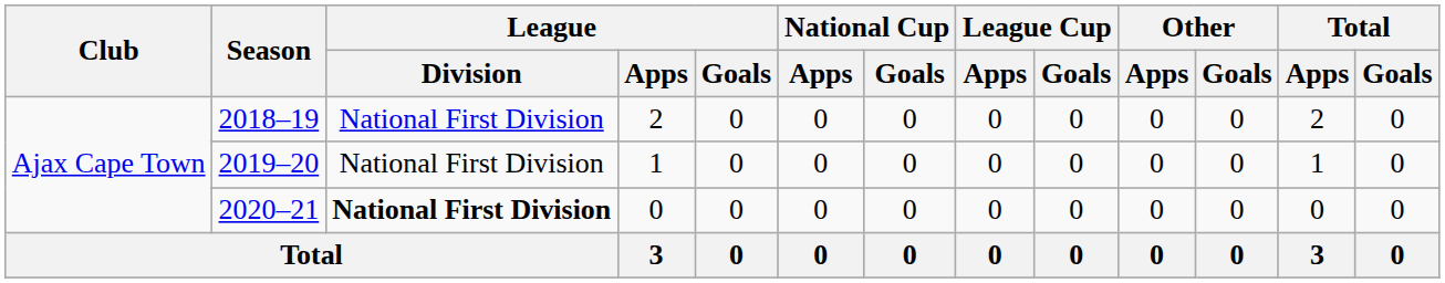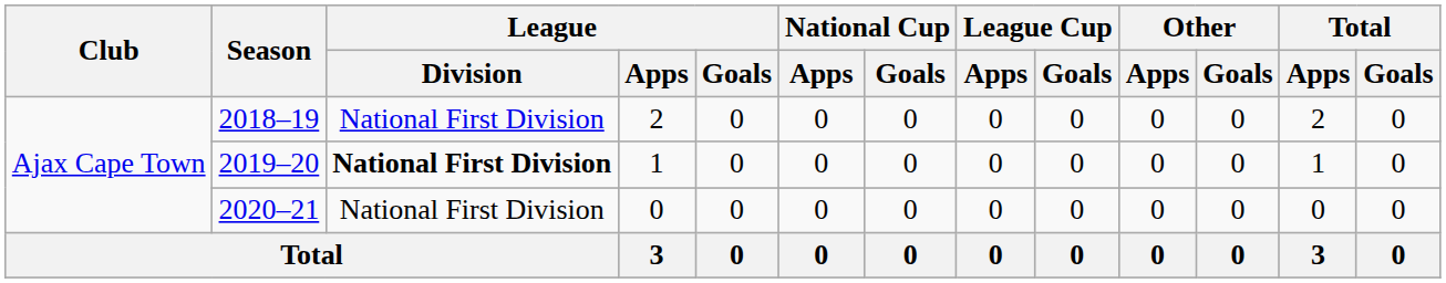2019–20 | League / Division: normal -> bold
2020–21 | League / Division: bold -> normal
